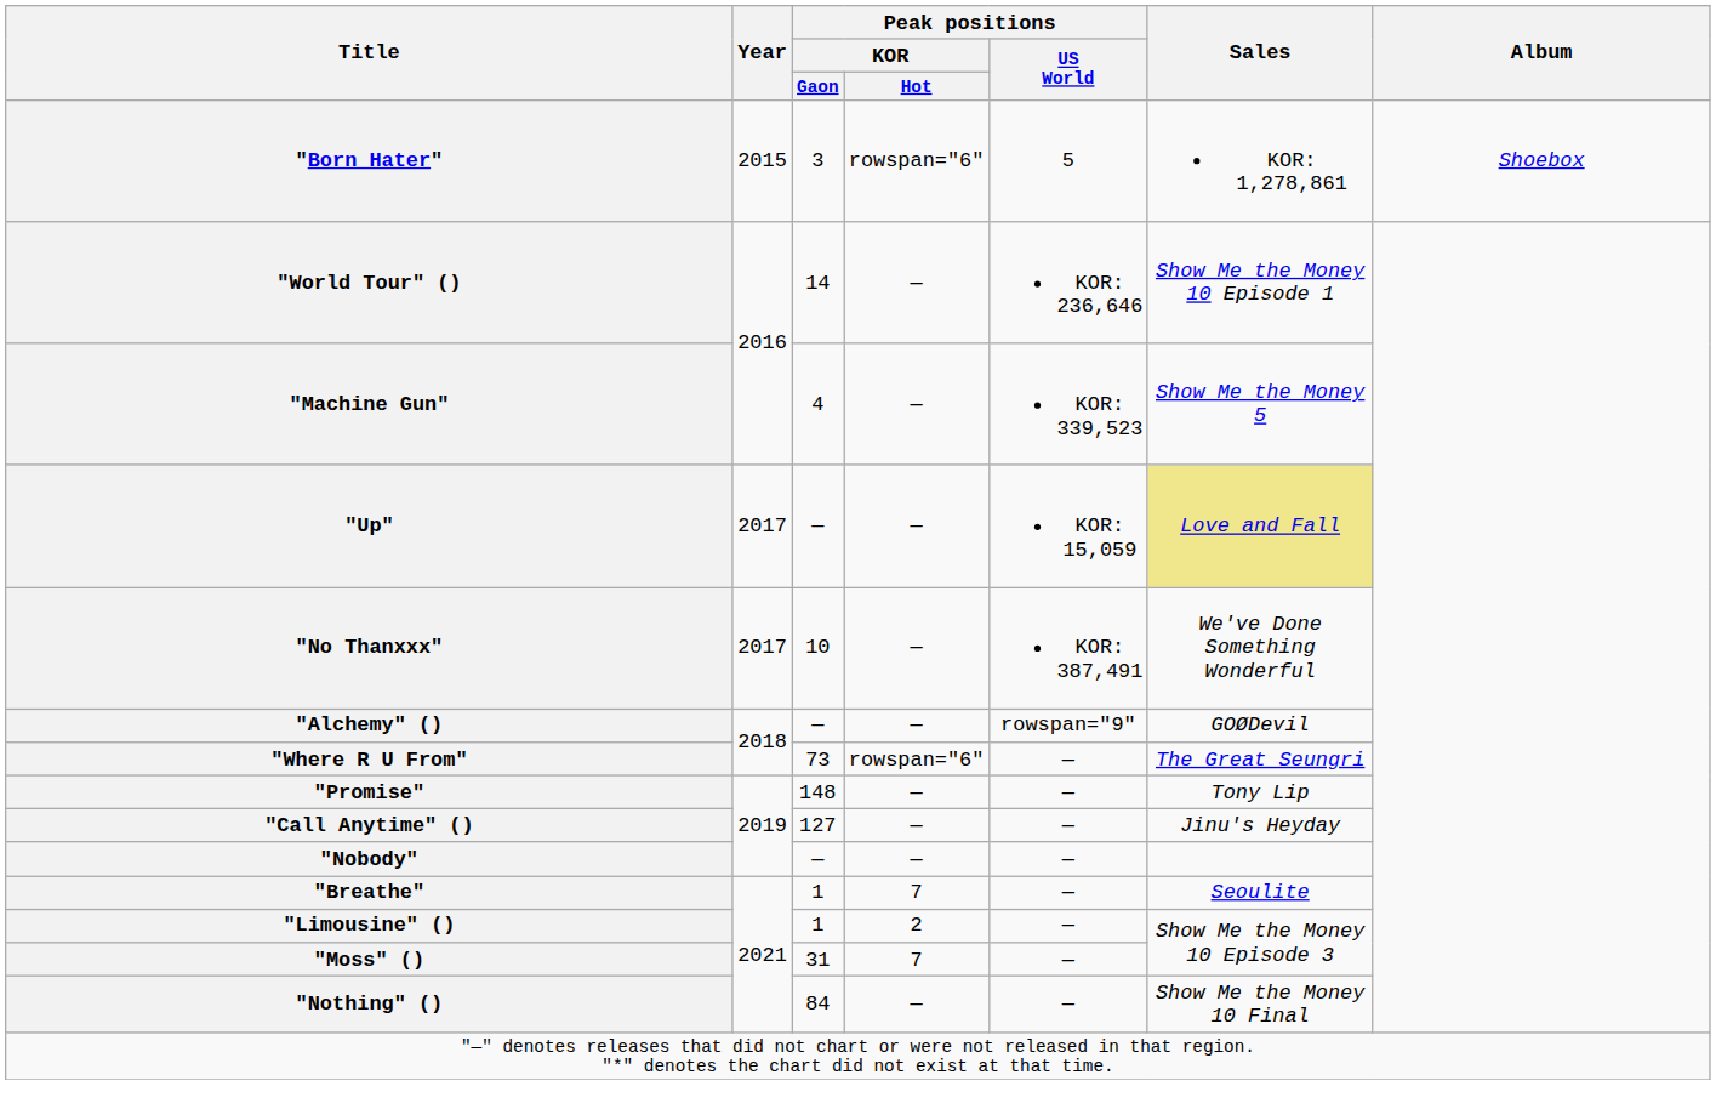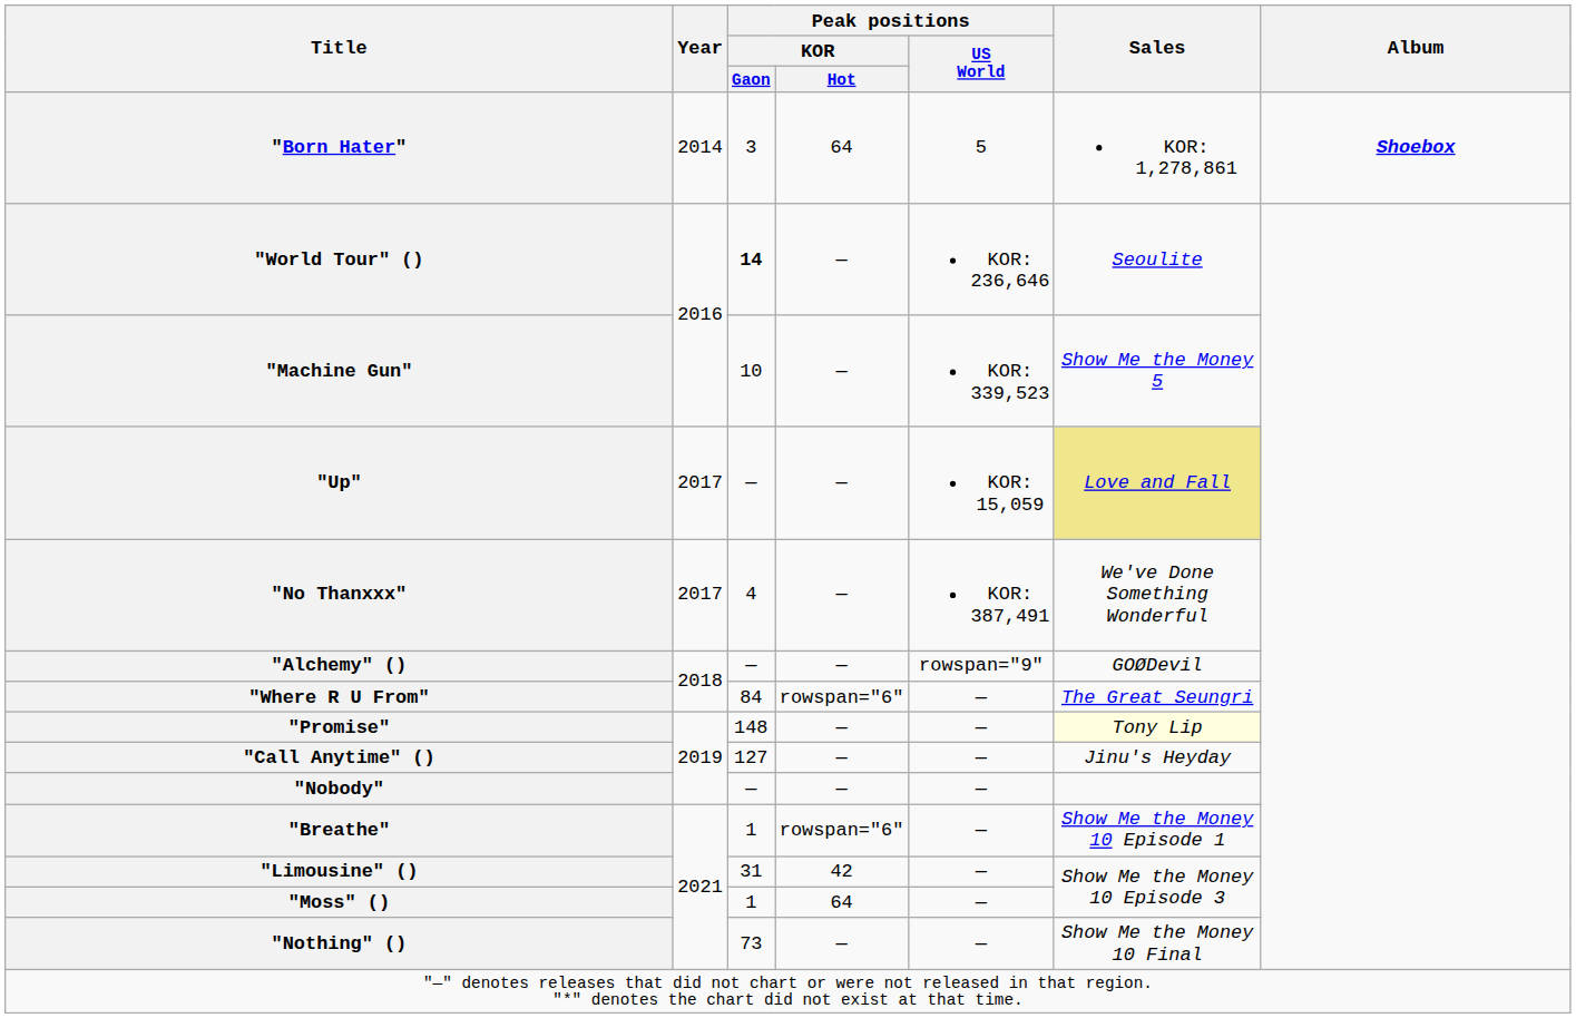"Born Hater" | Year: 2015 -> 2014
"Born Hater" | Peak positions / KOR / Hot: rowspan="6" -> 64
"Born Hater" | Album: normal -> bold
"World Tour" () | Peak positions / KOR / Gaon: normal -> bold
"World Tour" () | Sales: Show Me the Money 10 Episode 1 -> Seoulite
"Machine Gun" | Peak positions / KOR / Gaon: 4 -> 10
"No Thanxxx" | Peak positions / KOR / Gaon: 10 -> 4
"Where R U From" | Peak positions / KOR / Gaon: 73 -> 84
"Promise" | Sales: no background -> lightyellow background
"Breathe" | Peak positions / KOR / Hot: 7 -> rowspan="6"
"Breathe" | Sales: Seoulite -> Show Me the Money 10 Episode 1
"Limousine" () | Peak positions / KOR / Gaon: 1 -> 31
"Limousine" () | Peak positions / KOR / Hot: 2 -> 42
"Moss" () | Peak positions / KOR / Gaon: 31 -> 1
"Moss" () | Peak positions / KOR / Hot: 7 -> 64
"Nothing" () | Peak positions / KOR / Gaon: 84 -> 73
